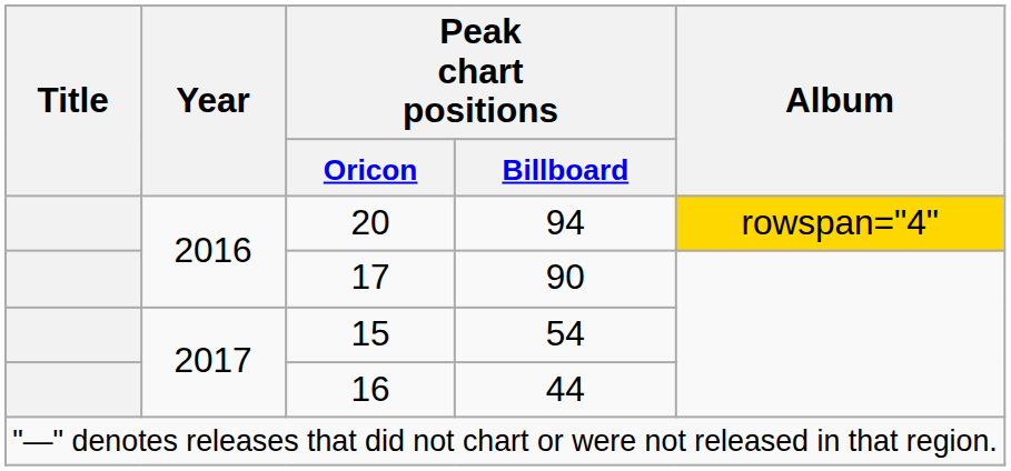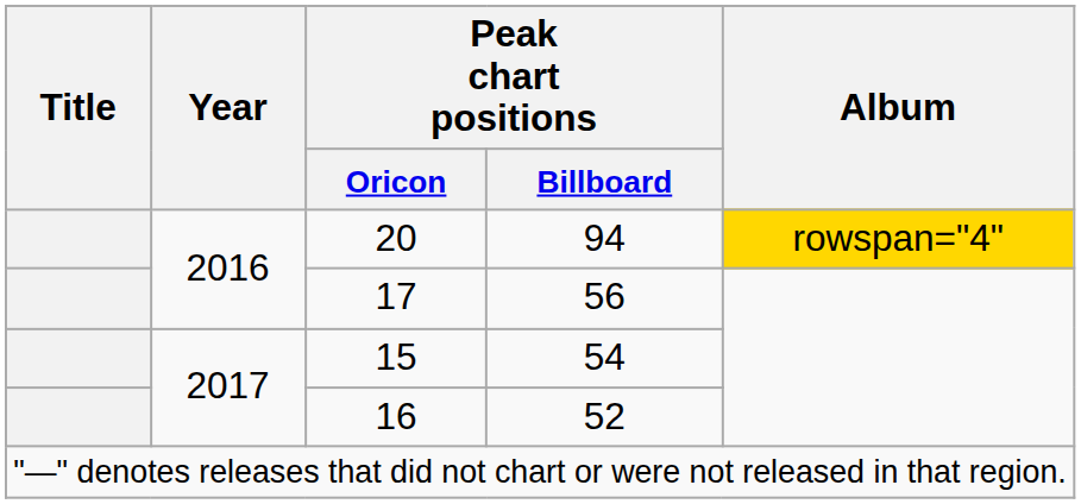17 | Peak chart positions / Billboard: 90 -> 56
16 | Peak chart positions / Billboard: 44 -> 52
